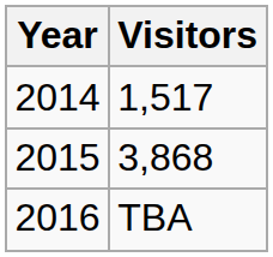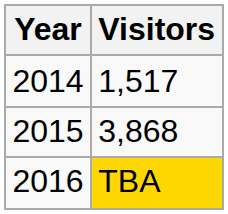2016 | Visitors: no background -> gold background
